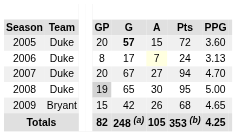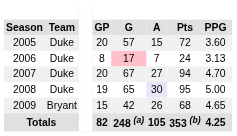2005 | G: bold -> normal
2006 | G: no background -> pink background
2006 | A: lightyellow background -> no background
2008 | GP: lightgrey background -> no background
2008 | A: no background -> lavender background
